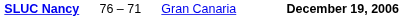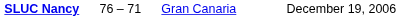SLUC Nancy | column 4: bold -> normal
